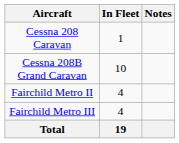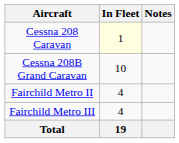Cessna 208 Caravan | In Fleet: no background -> lightyellow background
